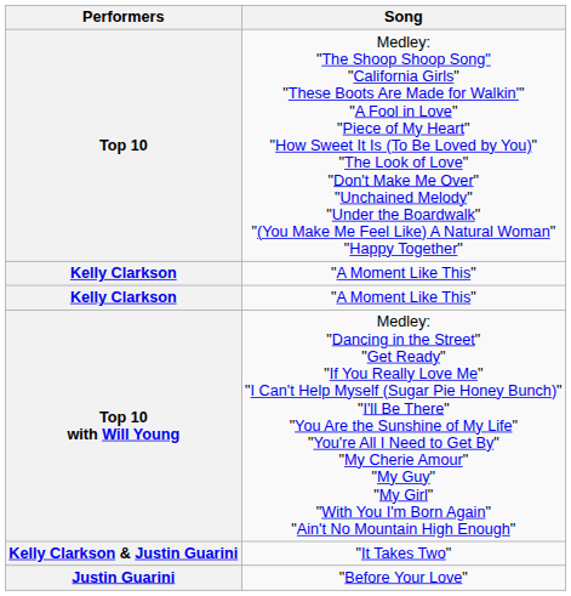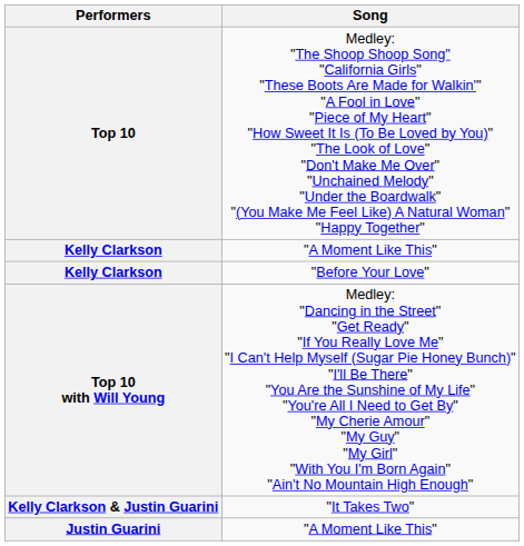row 4 | Song: "A Moment Like This" -> "Before Your Love"
row 7 | Song: "Before Your Love" -> "A Moment Like This"
